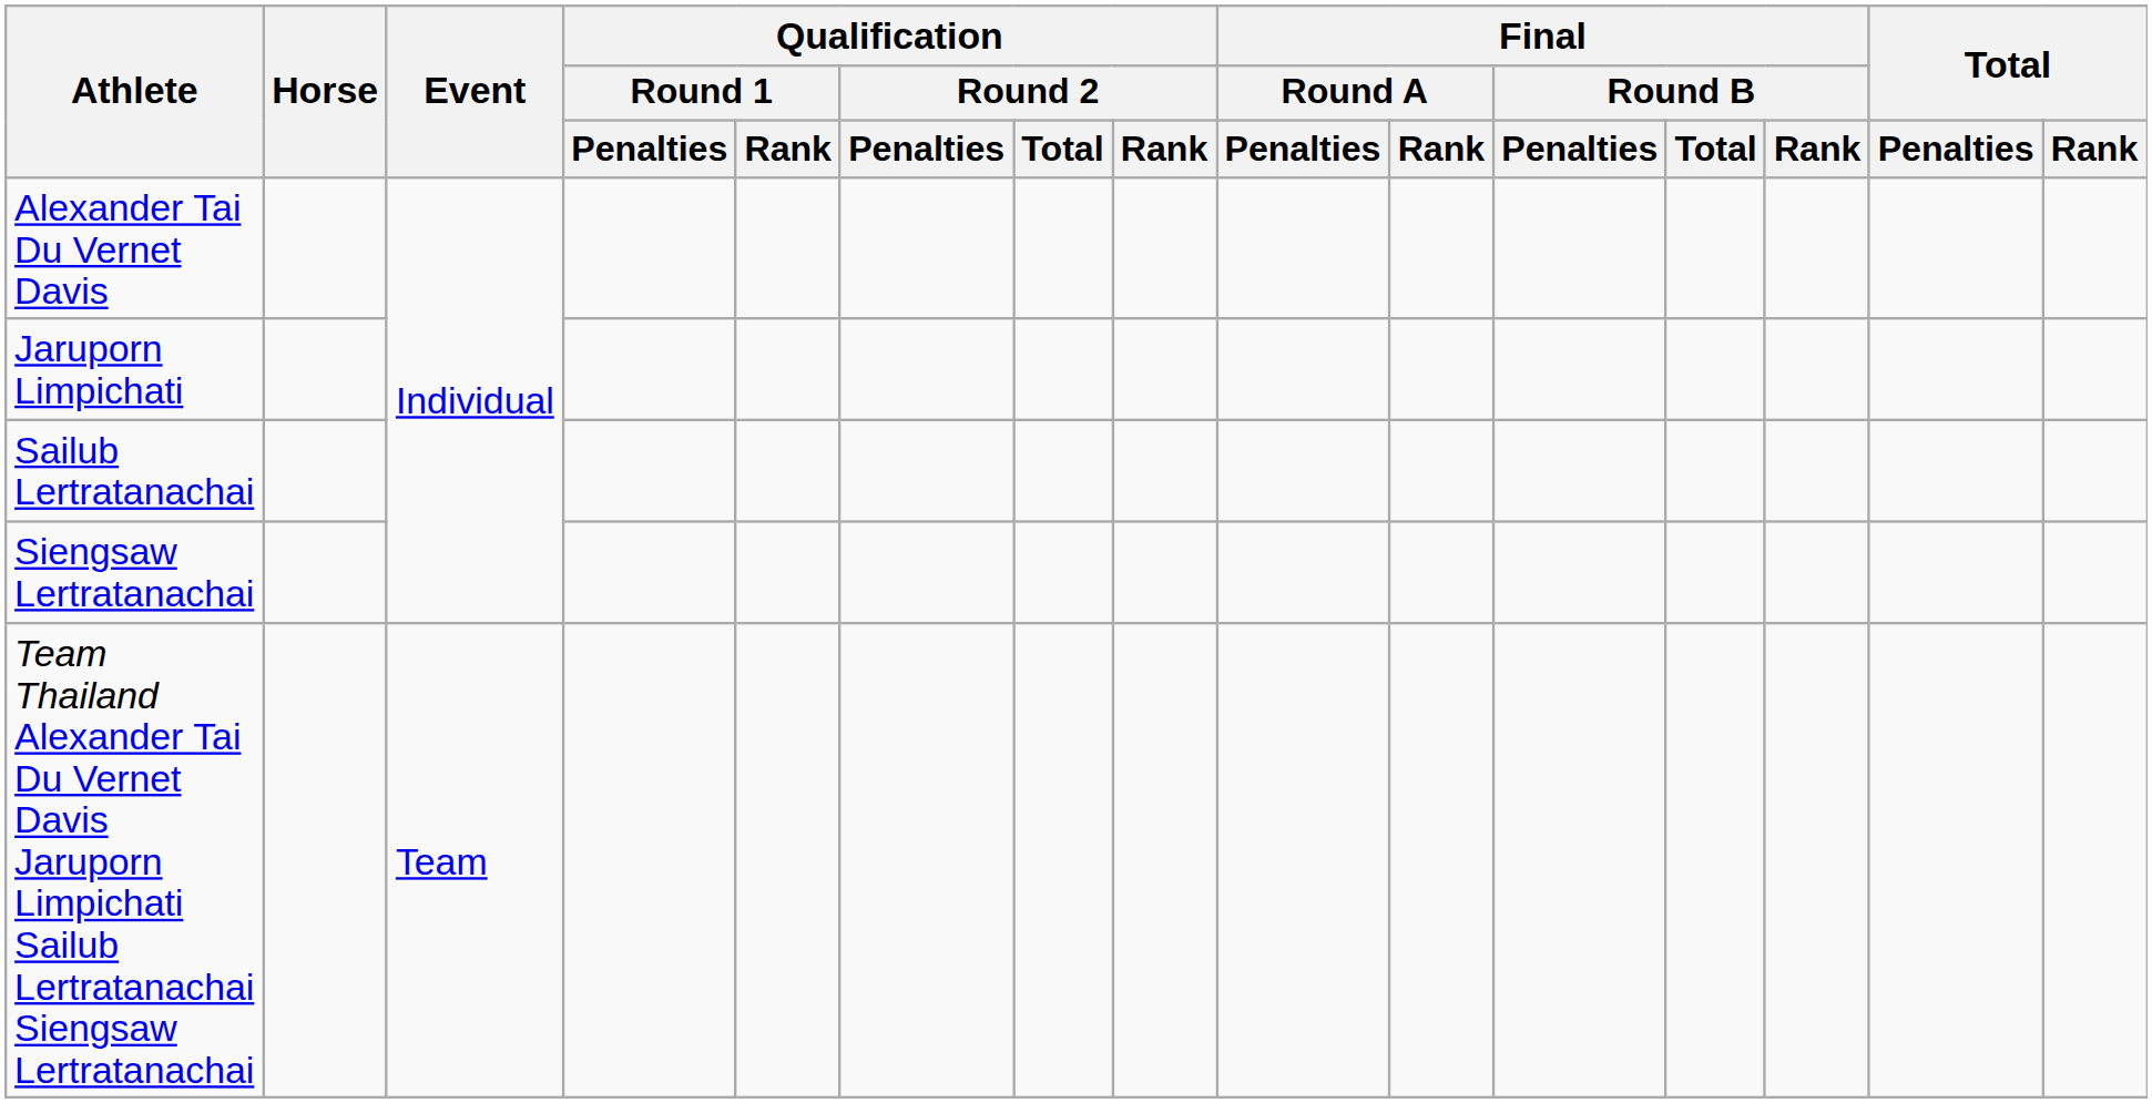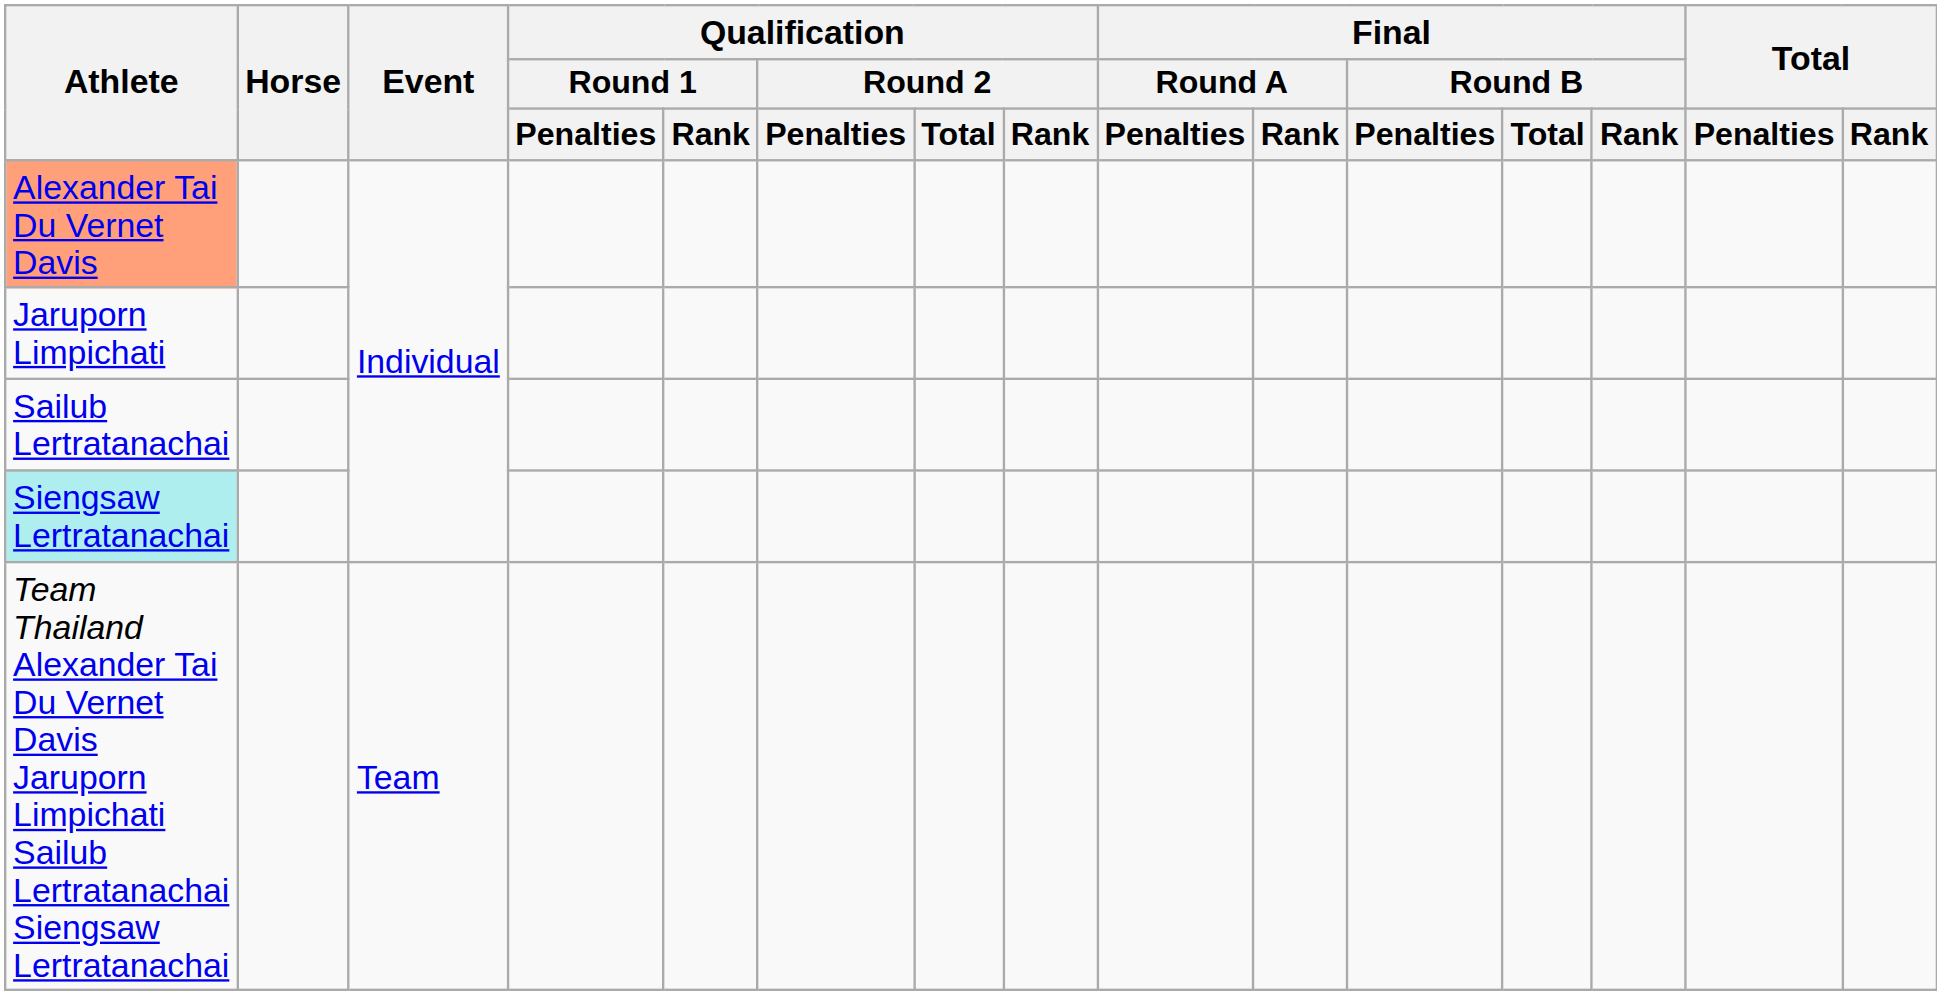Alexander Tai Du Vernet Davis | Athlete: no background -> lightsalmon background
Siengsaw Lertratanachai | Athlete: no background -> paleturquoise background
